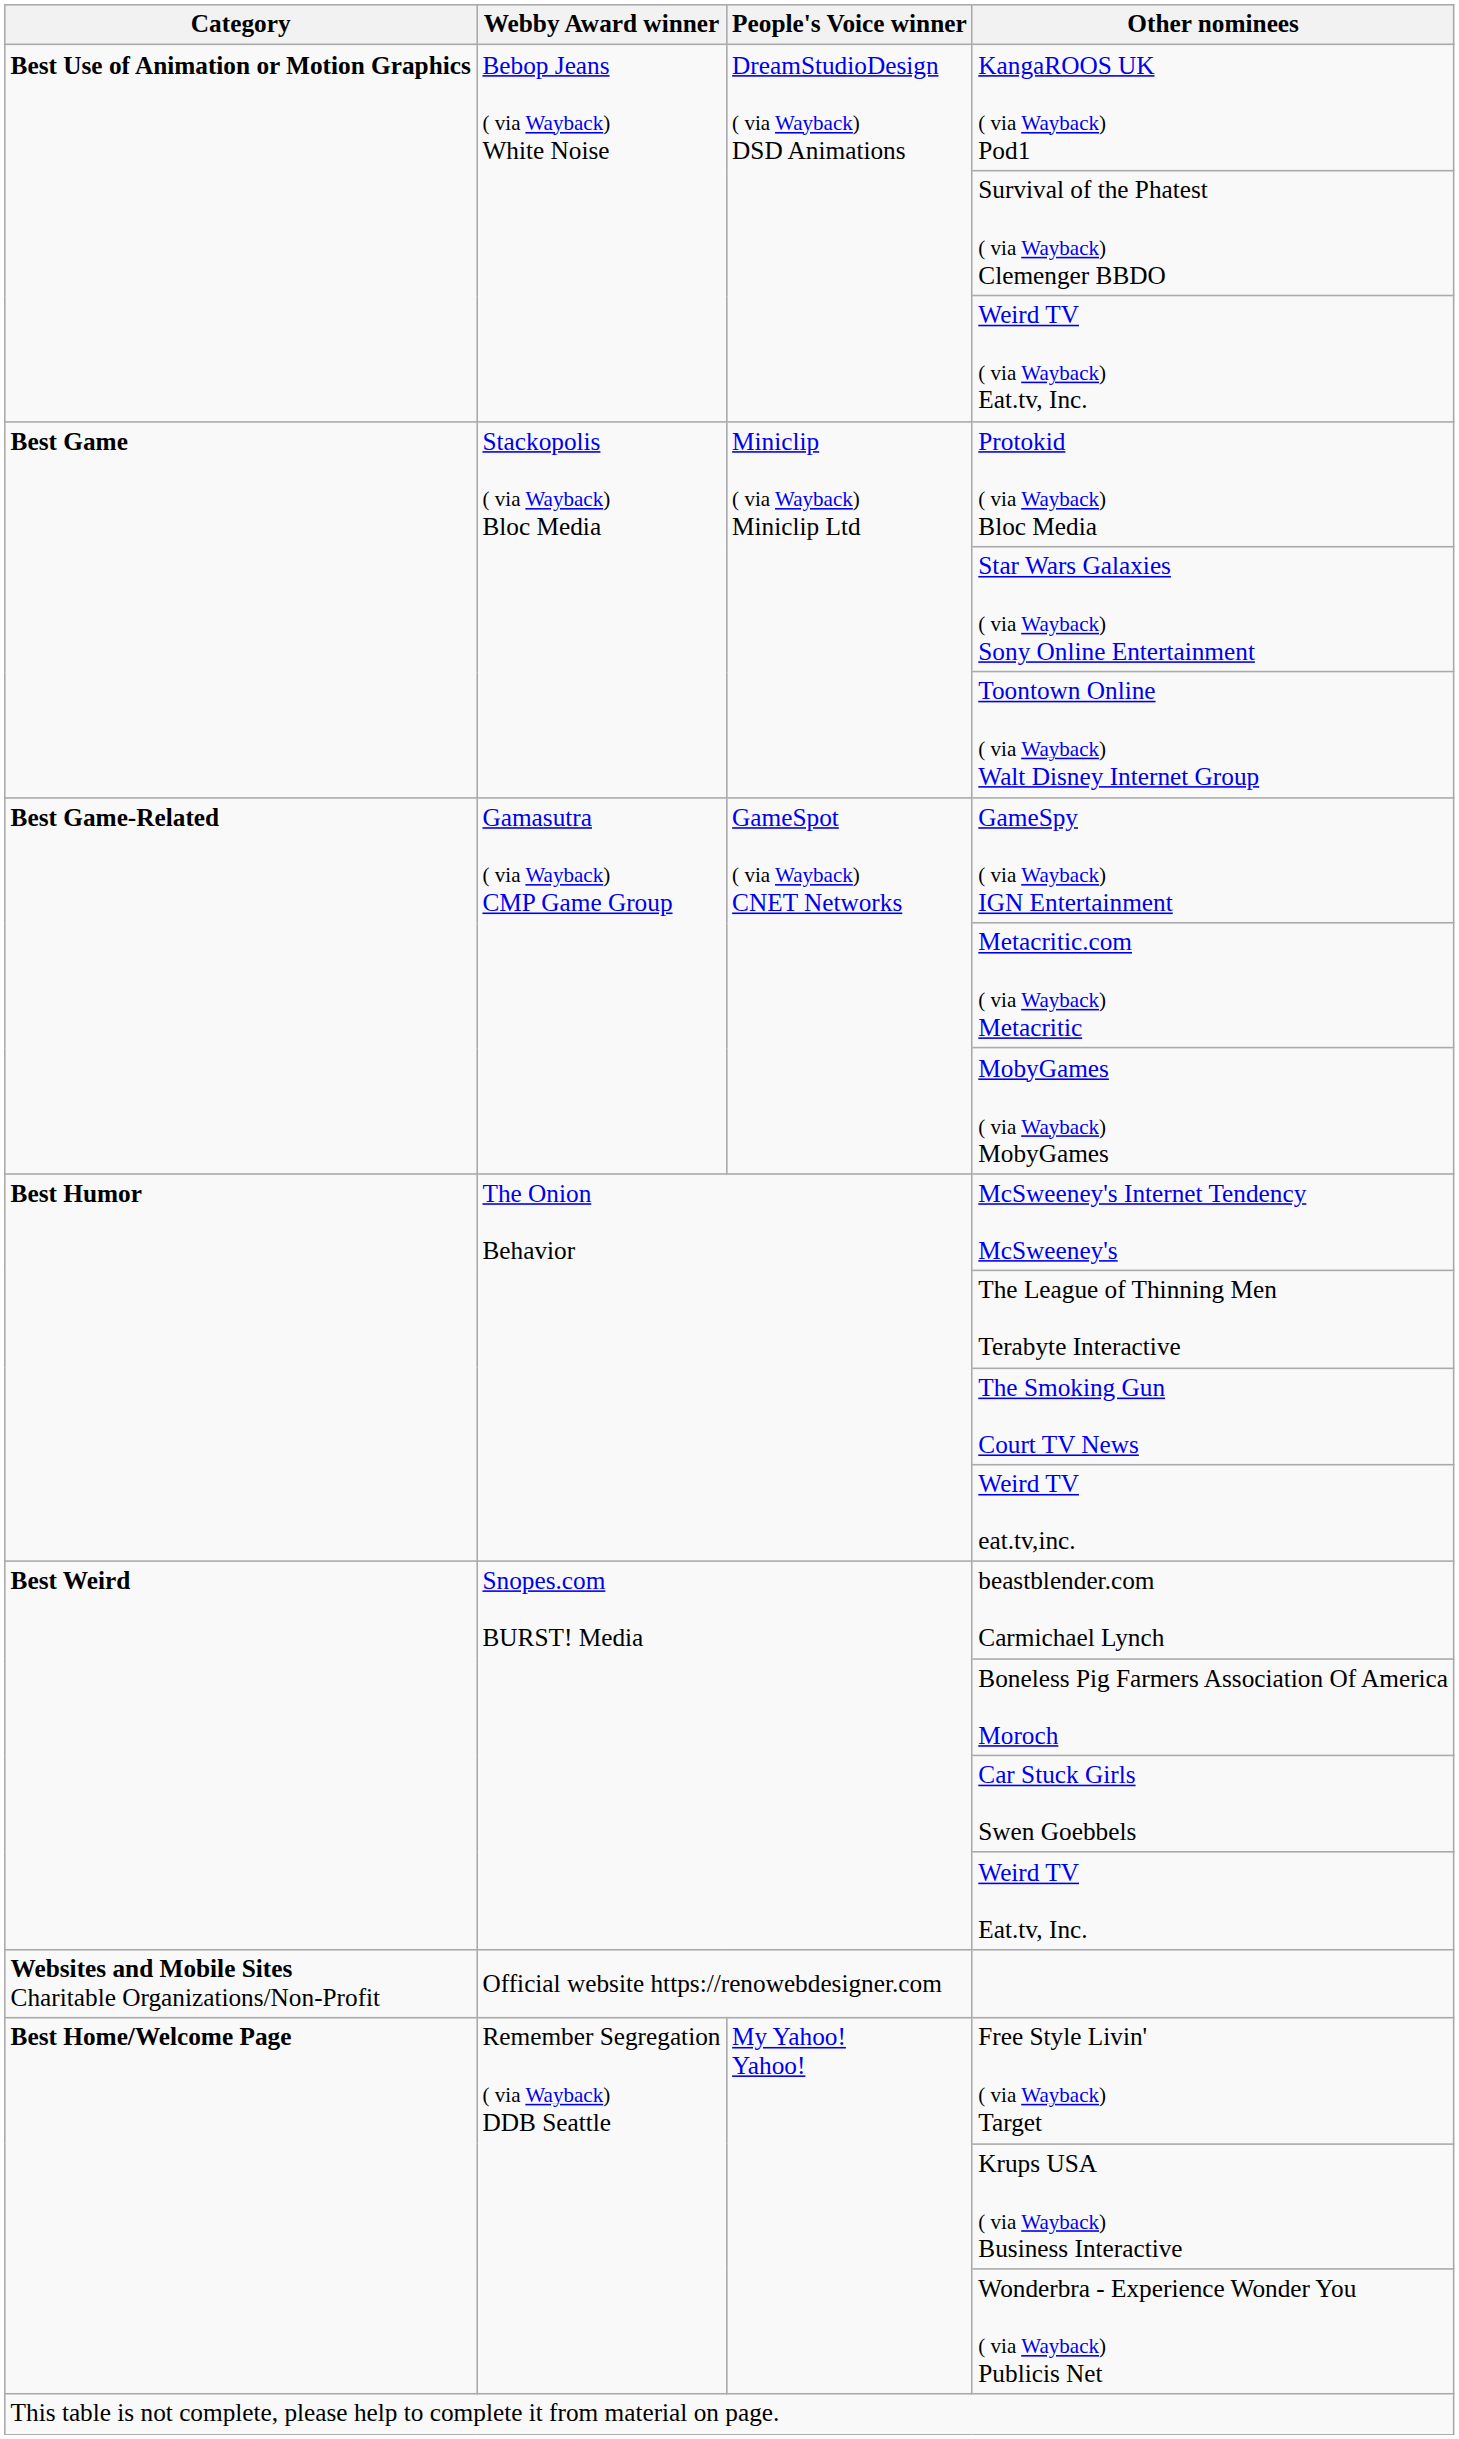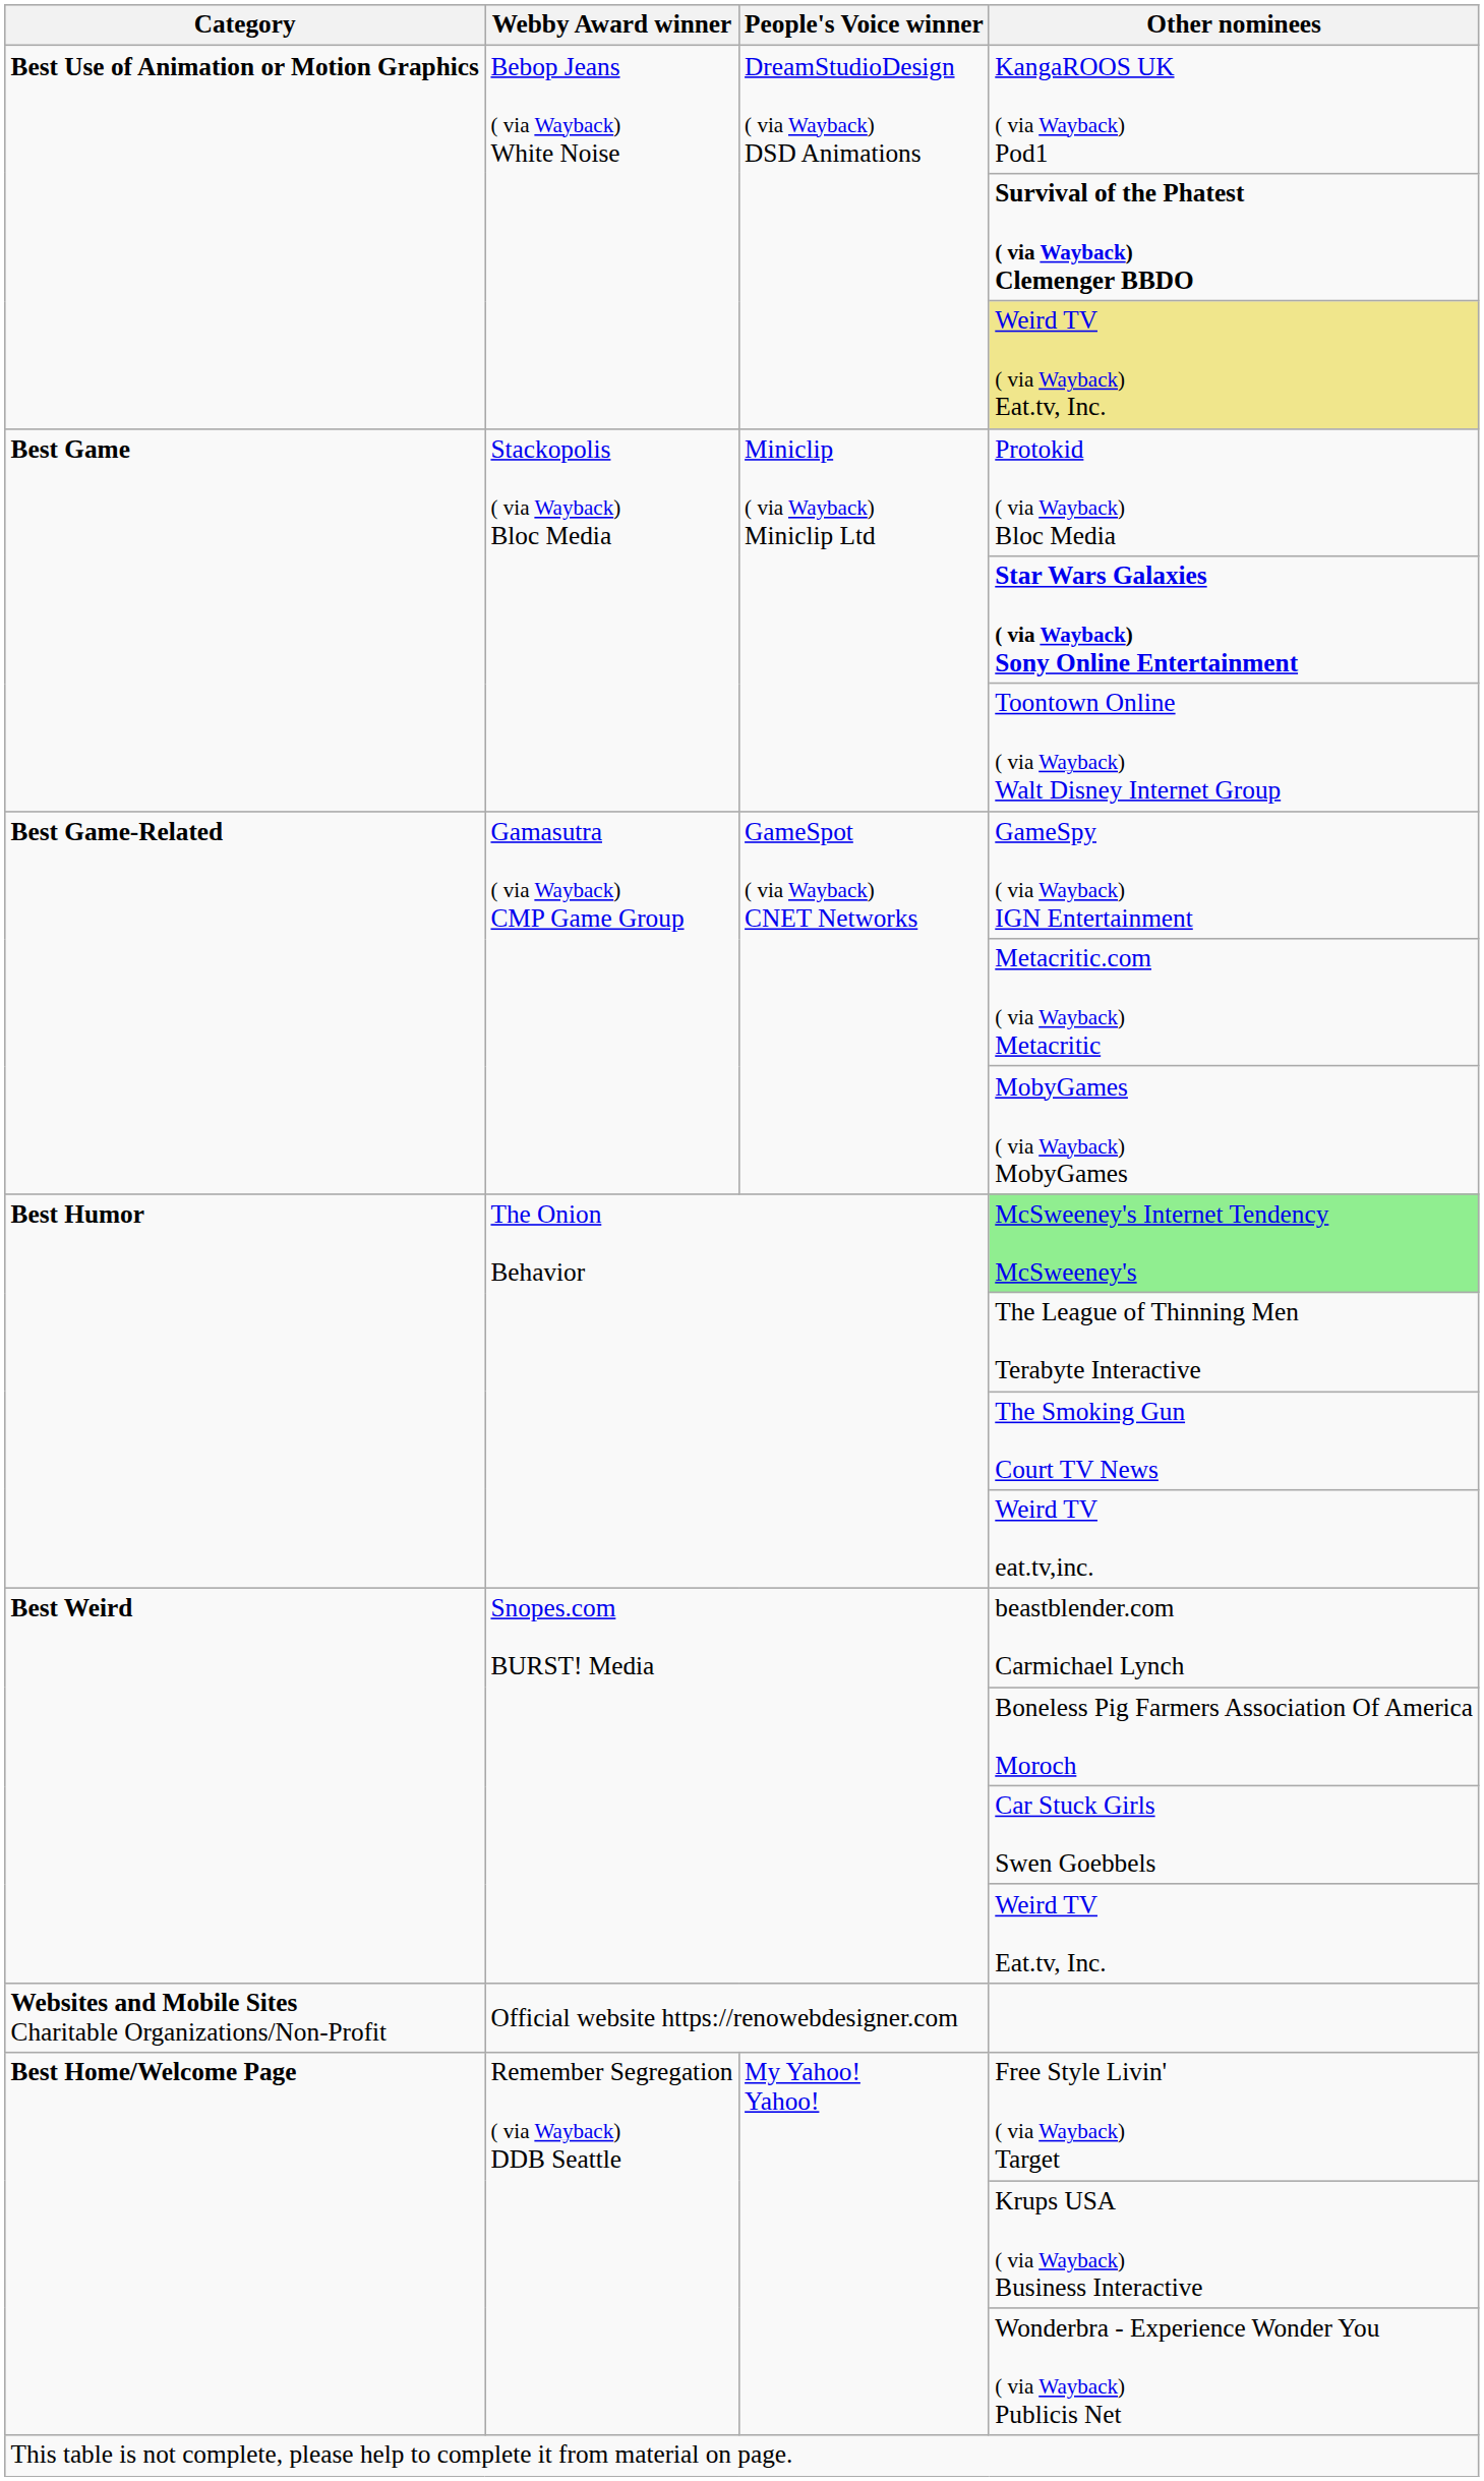Survival of the Phatest ( via Wayback) Clemenger BBDO | Other nominees: normal -> bold
Weird TV ( via Wayback) Eat.tv, Inc. | Other nominees: no background -> khaki background
Star Wars Galaxies ( via Wayback) Sony Online Entertainment | Other nominees: normal -> bold
McSweeney's Internet Tendency McSweeney's | Other nominees: no background -> lightgreen background
